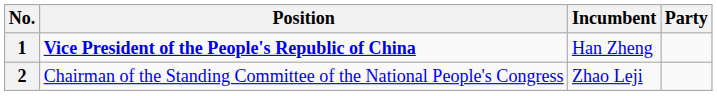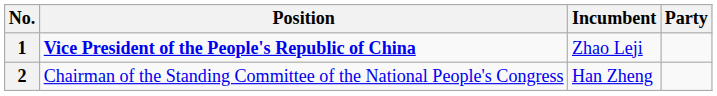1 | Incumbent: Han Zheng -> Zhao Leji
2 | Incumbent: Zhao Leji -> Han Zheng
